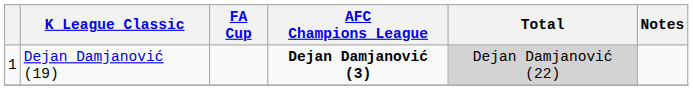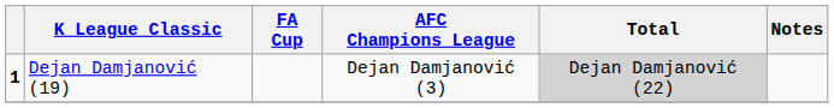Dejan Damjanović (19) | column 1: normal -> bold
Dejan Damjanović (19) | AFC Champions League: bold -> normal
